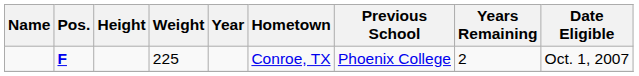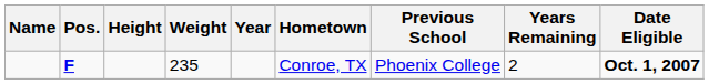row 2 | Weight: 225 -> 235
row 2 | Date Eligible: normal -> bold
